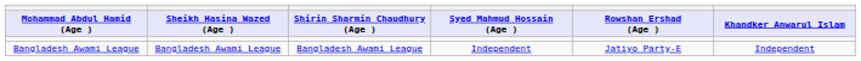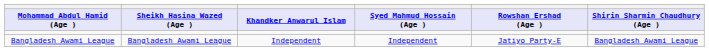columns swapped: Shirin Sharmin Chaudhury (Age ) <-> Khandker Anwarul Islam
